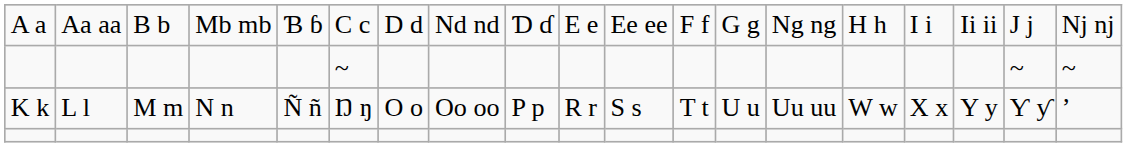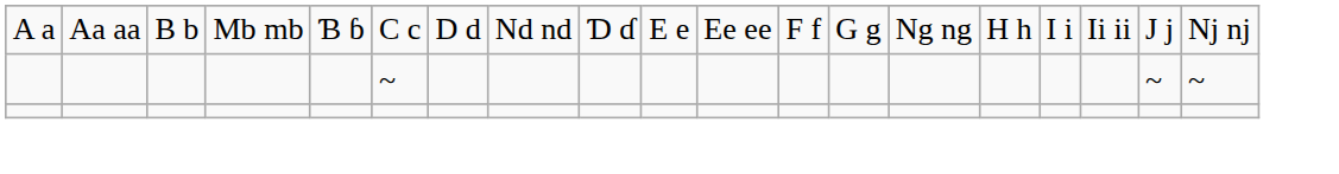- row: K k | L l | M m | N n | Ñ ñ | Ŋ ŋ | O o | Oo oo | P p | R r | S s | T t | U u | Uu uu | W w | X x | Y y | Ƴ ƴ | ’
